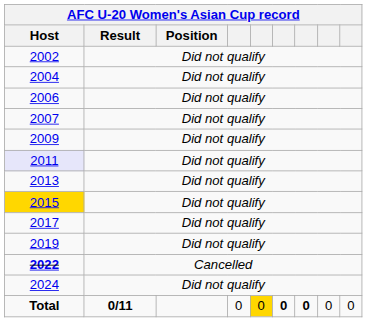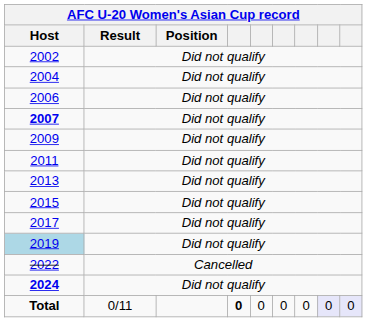2007 | Host: normal -> bold
2011 | Host: lavender background -> no background
2015 | Host: gold background -> no background
2019 | Host: no background -> lightblue background
2022 | Host: bold -> normal
2024 | Host: normal -> bold
Total | Result: bold -> normal
Total | column 4: normal -> bold
Total | column 5: gold background -> no background
Total | column 6: bold -> normal
Total | column 7: bold -> normal
Total | column 8: no background -> lavender background
Total | column 9: no background -> lavender background
